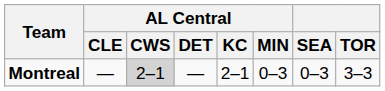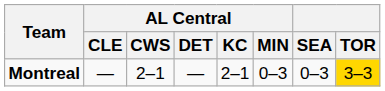Montreal | AL Central / CWS: lightgrey background -> no background
Montreal | TOR: no background -> gold background
